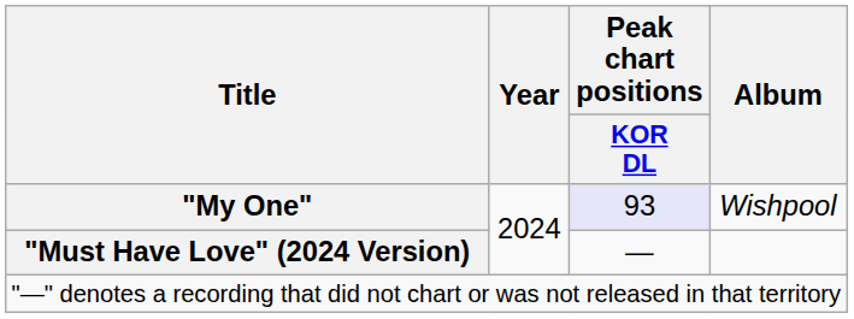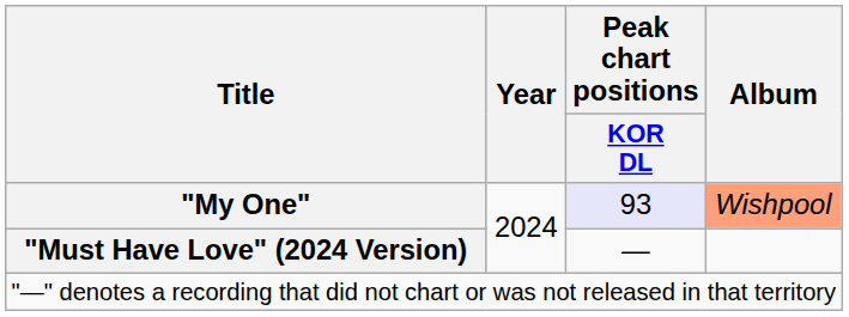"My One" | Album: no background -> lightsalmon background
